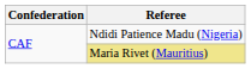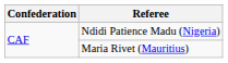Maria Rivet (Mauritius) | Referee: khaki background -> no background
